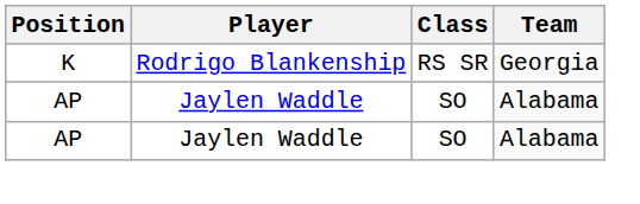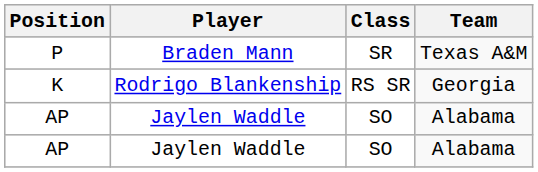+ row: P | Braden Mann | SR | Texas A&M
